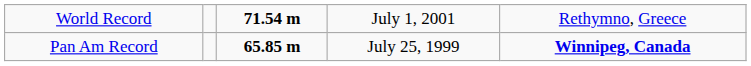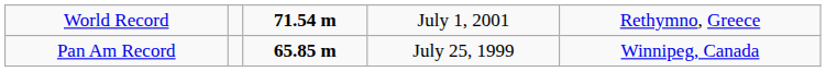Pan Am Record | column 5: bold -> normal
